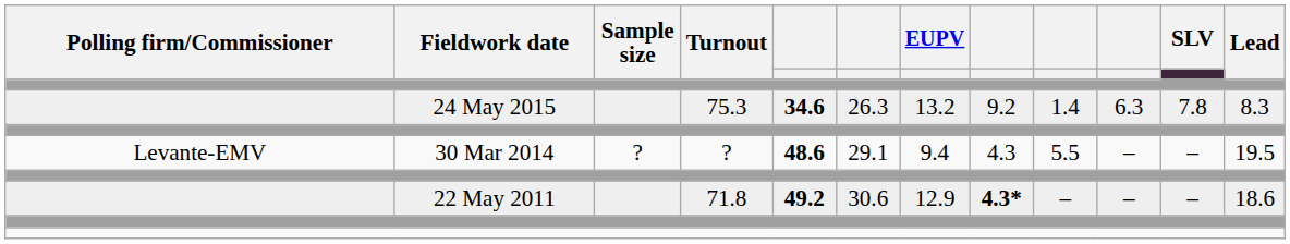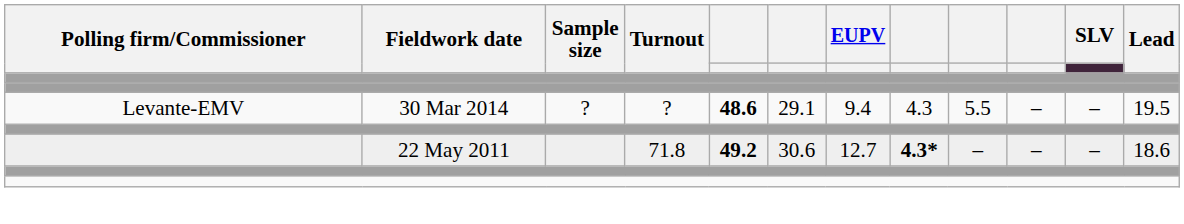- row: 24 May 2015 | 75.3 | 34.6 | 26.3 | 13.2 | 9.2 | 1.4 | 6.3 | 7.8 | 8.3
22 May 2011 | EUPV: 12.9 -> 12.7
